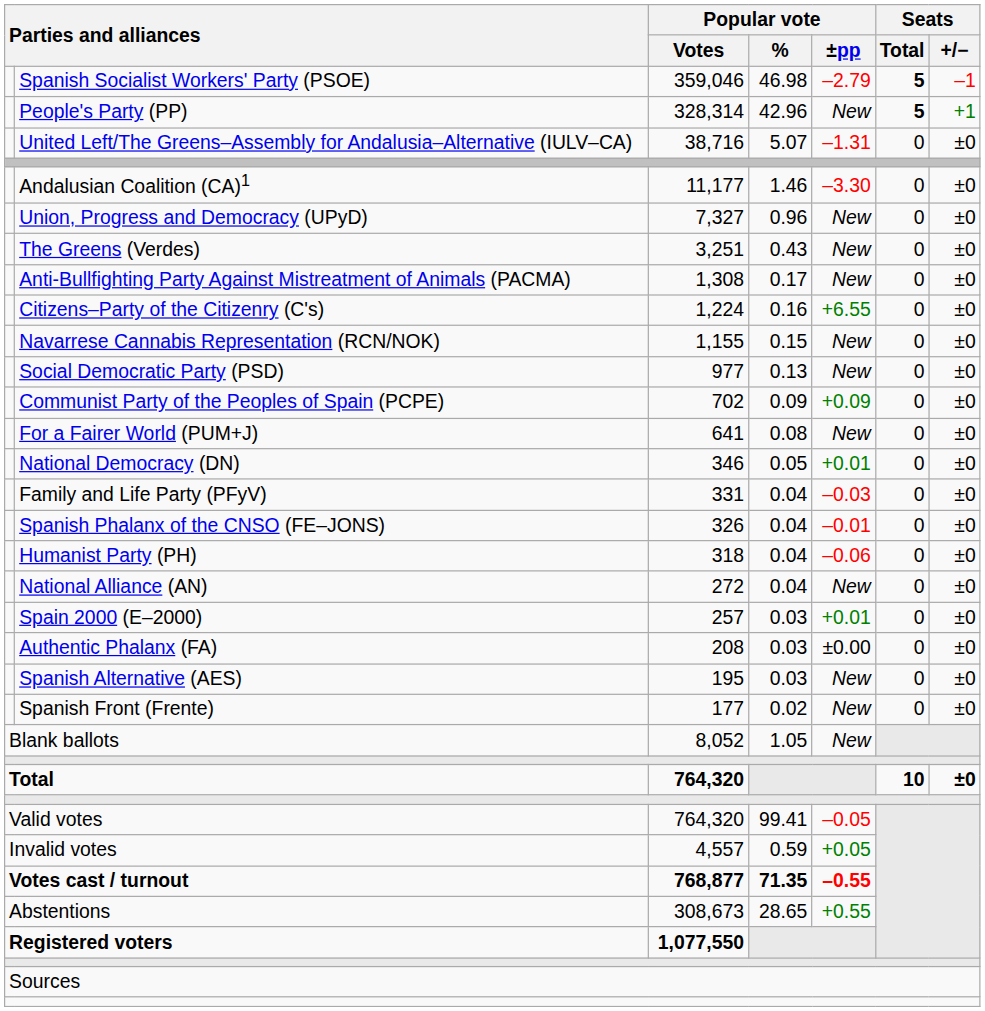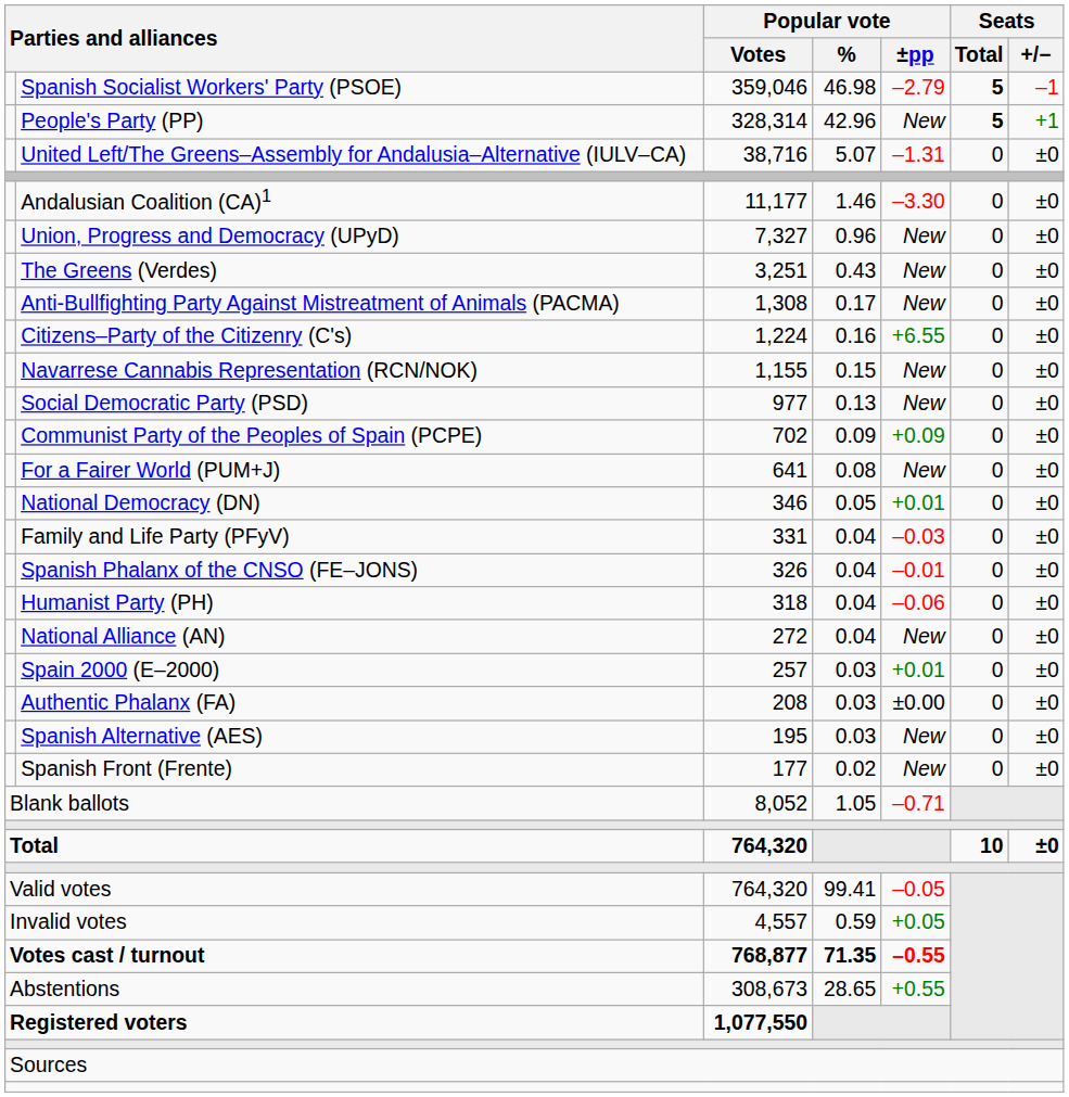Blank ballots | Popular vote / ±pp: New -> –0.71
